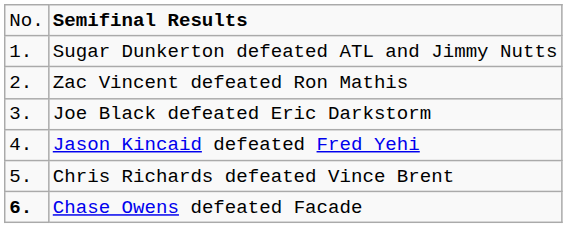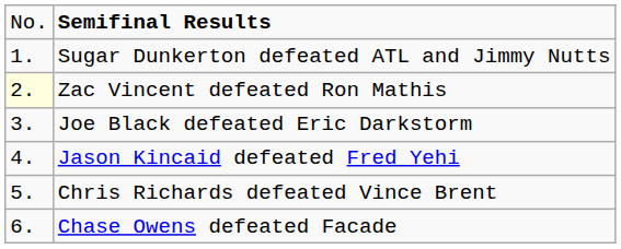Zac Vincent defeated Ron Mathis | column 1: no background -> lightyellow background
Chase Owens defeated Facade | column 1: bold -> normal
